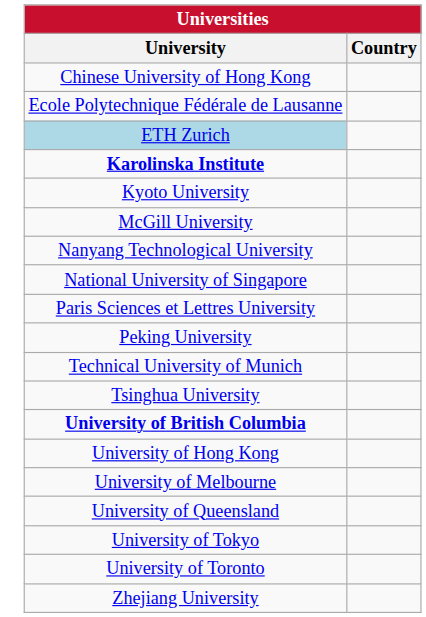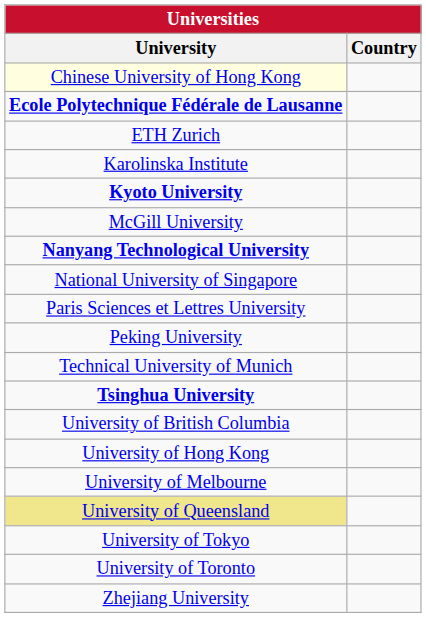Chinese University of Hong Kong | University: no background -> lightyellow background
Ecole Polytechnique Fédérale de Lausanne | University: normal -> bold
ETH Zurich | University: lightblue background -> no background
Karolinska Institute | University: bold -> normal
Kyoto University | University: normal -> bold
Nanyang Technological University | University: normal -> bold
Tsinghua University | University: normal -> bold
University of British Columbia | University: bold -> normal
University of Queensland | University: no background -> khaki background
